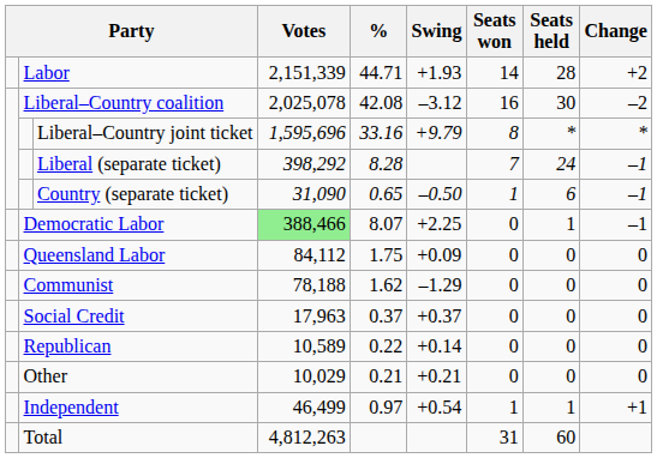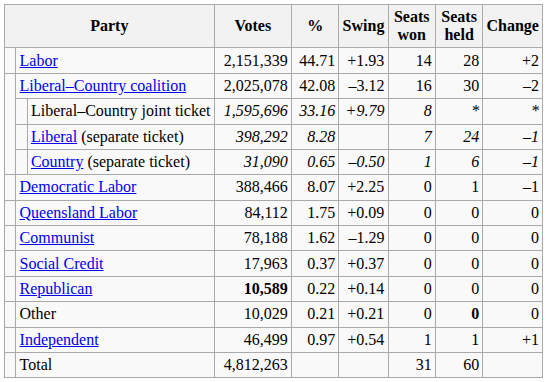Democratic Labor | Votes: lightgreen background -> no background
Republican | Votes: normal -> bold
Other | Seats held: normal -> bold
